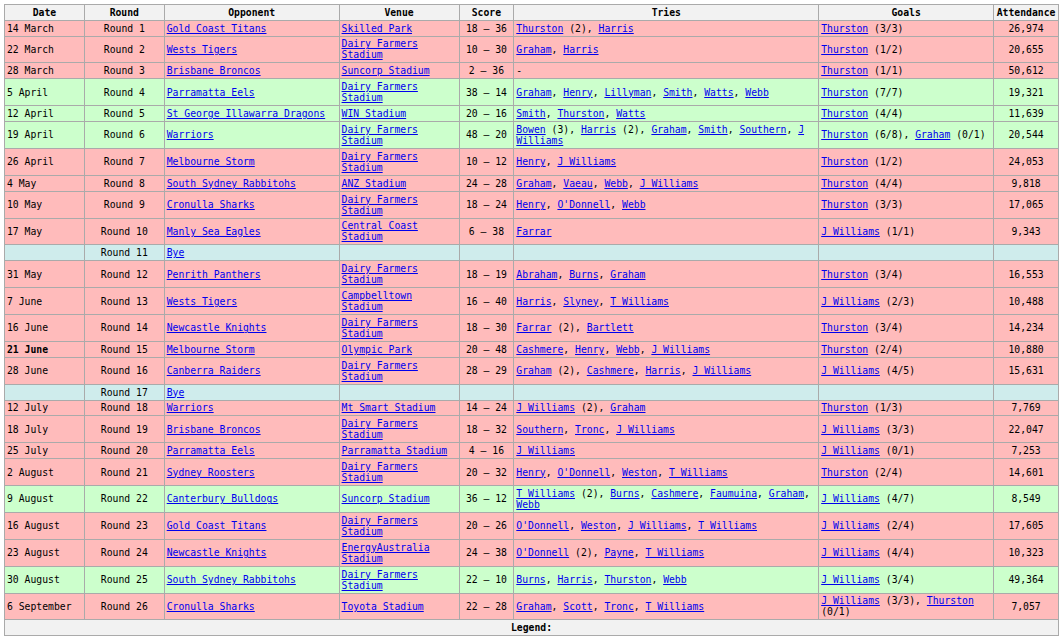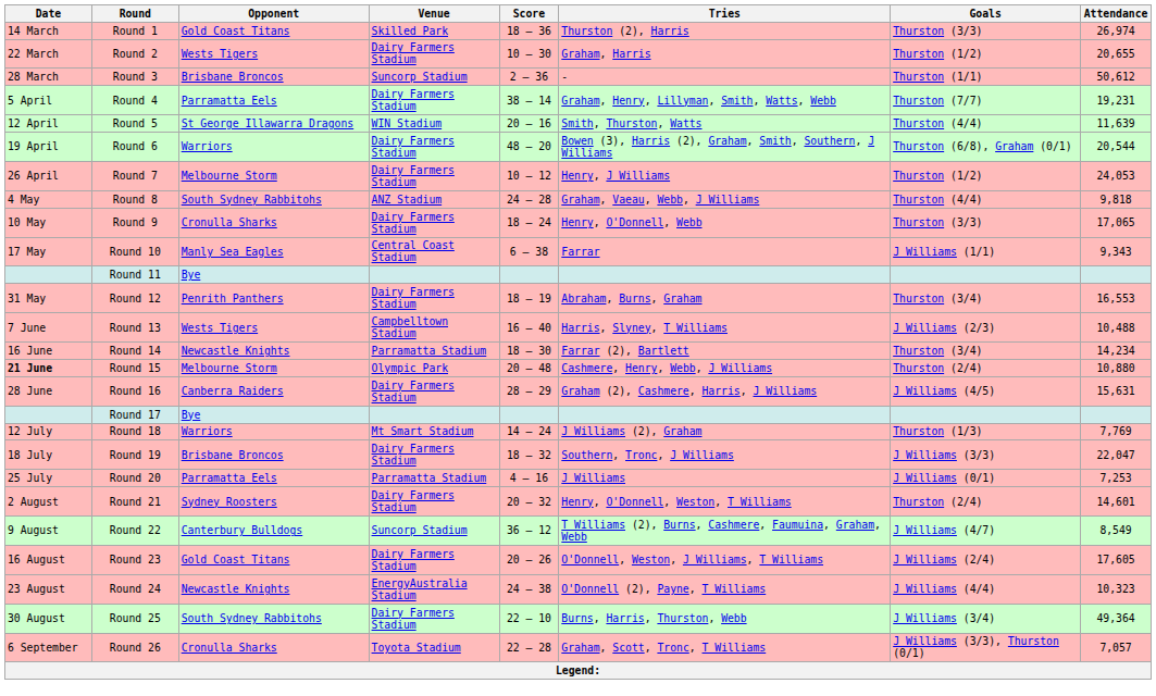Round 4 | Attendance: 19,321 -> 19,231
Round 14 | Venue: Dairy Farmers Stadium -> Parramatta Stadium
